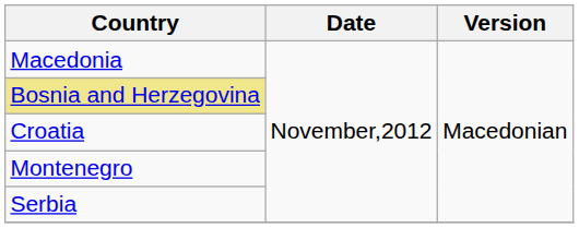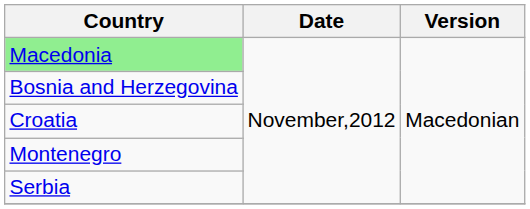Macedonia | Country: no background -> lightgreen background
Bosnia and Herzegovina | Country: khaki background -> no background
